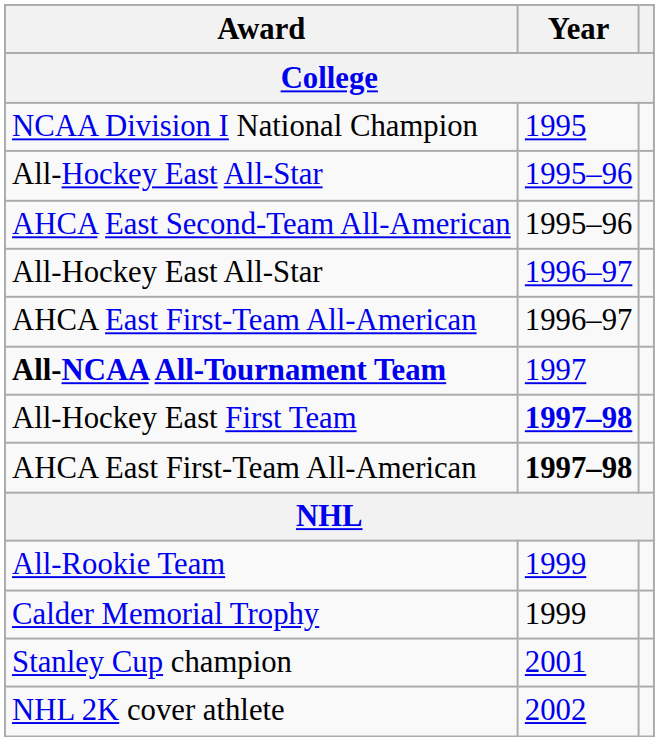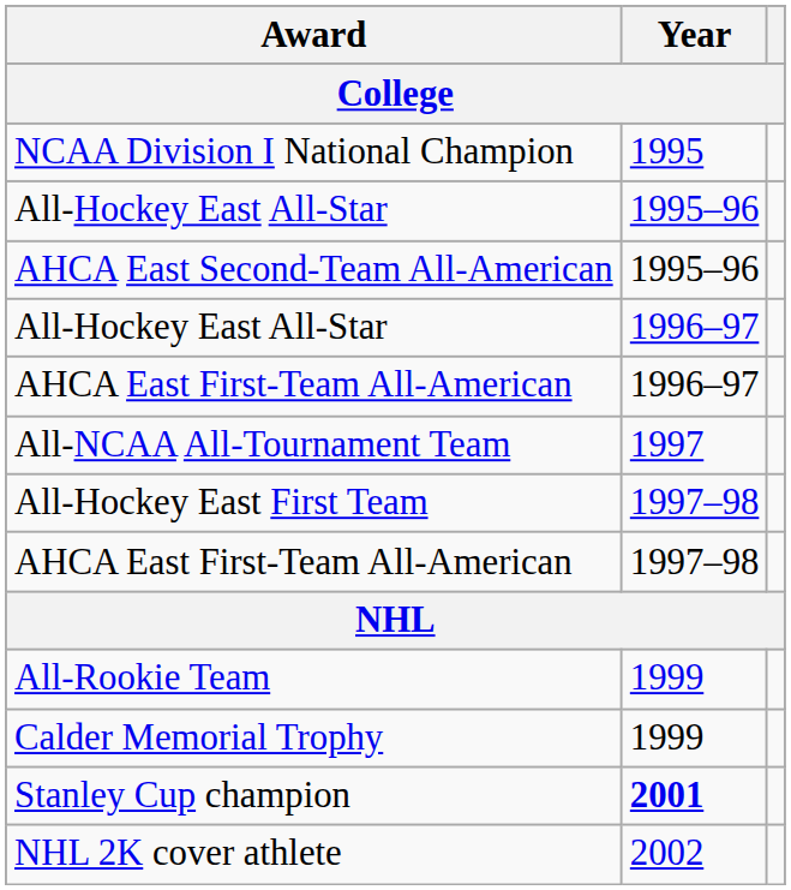All-NCAA All-Tournament Team | Award: bold -> normal
All-Hockey East First Team | Year: bold -> normal
AHCA East First-Team All-American / 1997–98 | Year: bold -> normal
Stanley Cup champion | Year: normal -> bold
